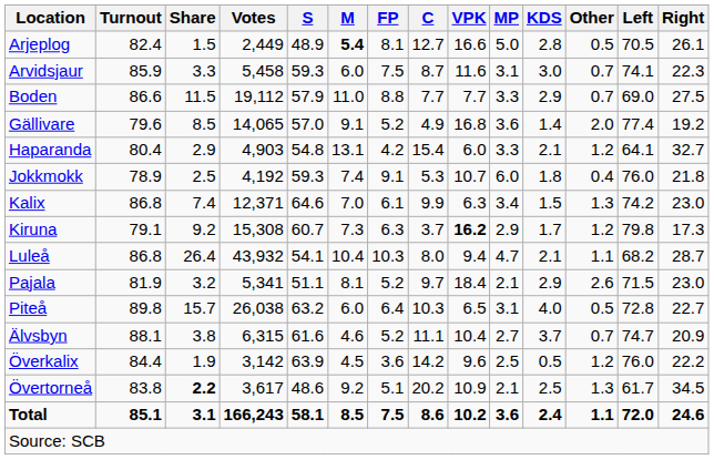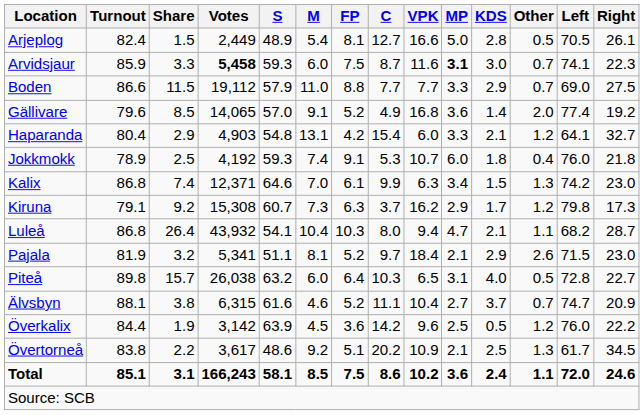Arjeplog | M: bold -> normal
Arvidsjaur | Votes: normal -> bold
Arvidsjaur | MP: normal -> bold
Kiruna | VPK: bold -> normal
Övertorneå | Share: bold -> normal
